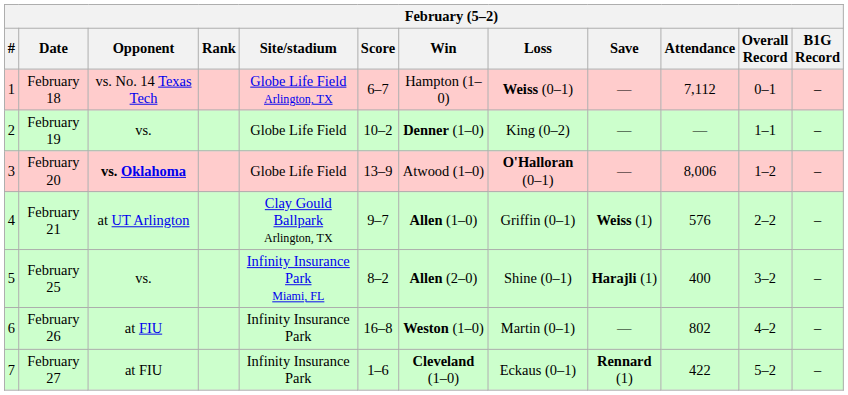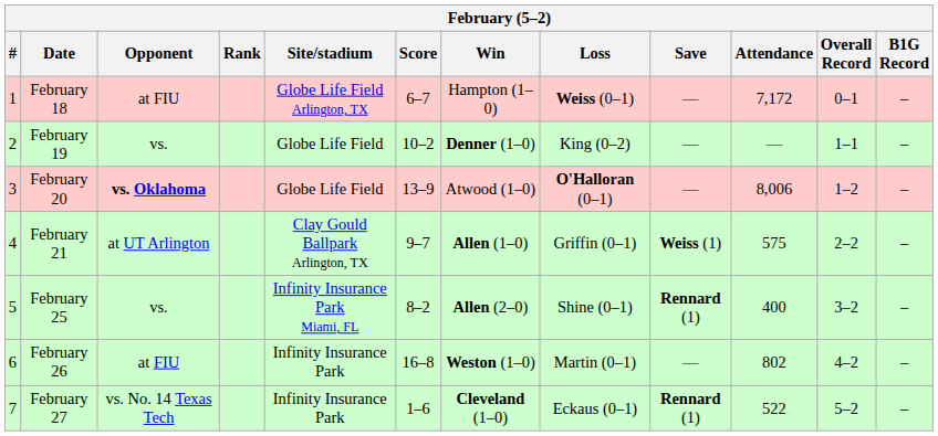February 18 | Opponent: vs. No. 14 Texas Tech -> at FIU
February 18 | Attendance: 7,112 -> 7,172
February 21 | Attendance: 576 -> 575
February 25 | Save: Harajli (1) -> Rennard (1)
February 27 | Opponent: at FIU -> vs. No. 14 Texas Tech
February 27 | Attendance: 422 -> 522
